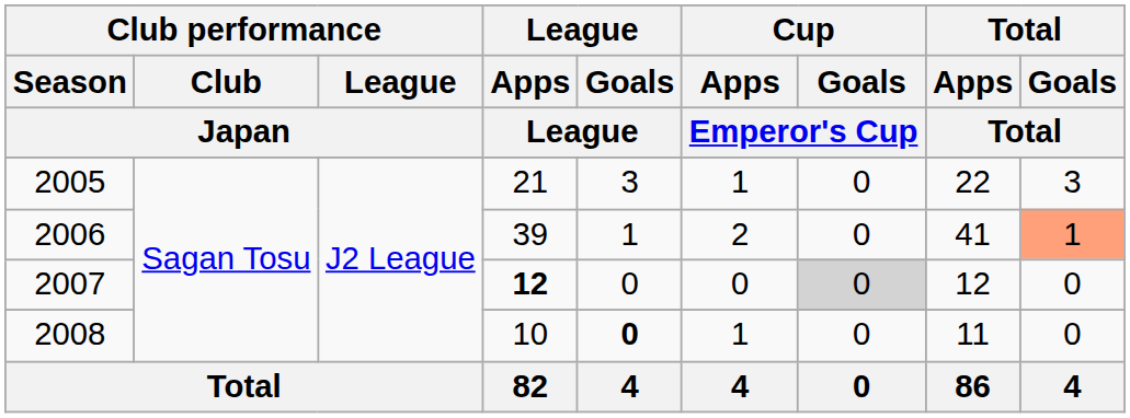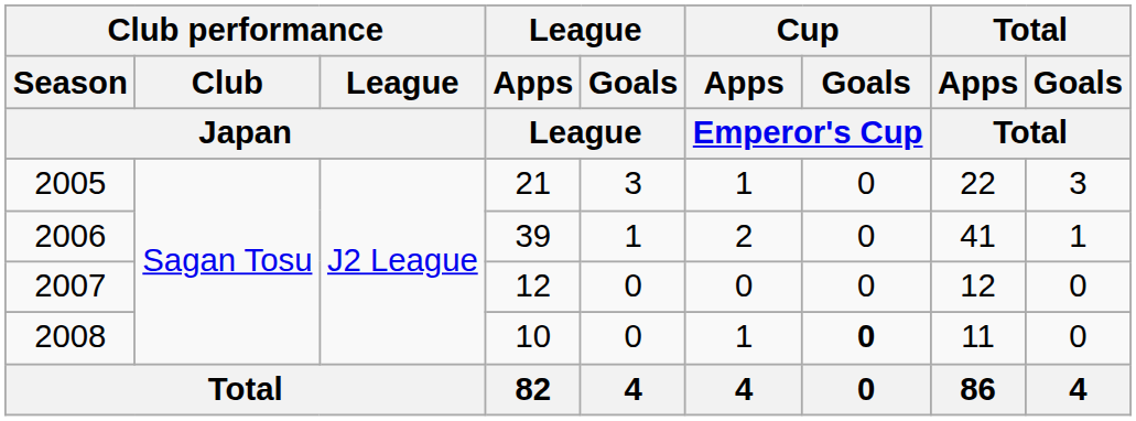2006 | Total / Goals / Total: lightsalmon background -> no background
2007 | League / Apps / League: bold -> normal
2007 | Cup / Goals / Emperor's Cup: lightgrey background -> no background
2008 | League / Goals / League: bold -> normal
2008 | Cup / Goals / Emperor's Cup: normal -> bold
